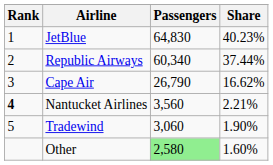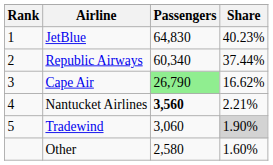Cape Air | Passengers: no background -> lightgreen background
Nantucket Airlines | Rank: bold -> normal
Nantucket Airlines | Passengers: normal -> bold
Tradewind | Share: no background -> lightgrey background
Other | Passengers: lightgreen background -> no background
